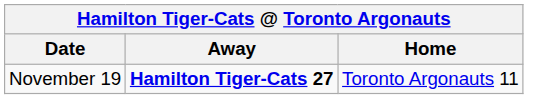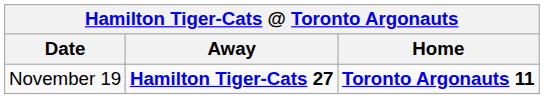November 19 | Home: normal -> bold
